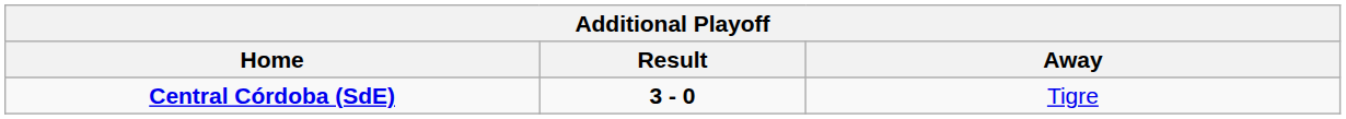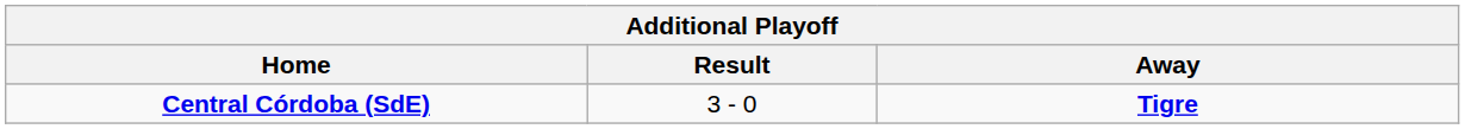Central Córdoba (SdE) | Result: bold -> normal
Central Córdoba (SdE) | Away: normal -> bold
